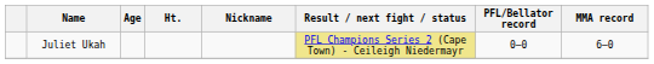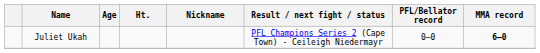Juliet Ukah | Result / next fight / status: khaki background -> no background
Juliet Ukah | MMA record: normal -> bold
